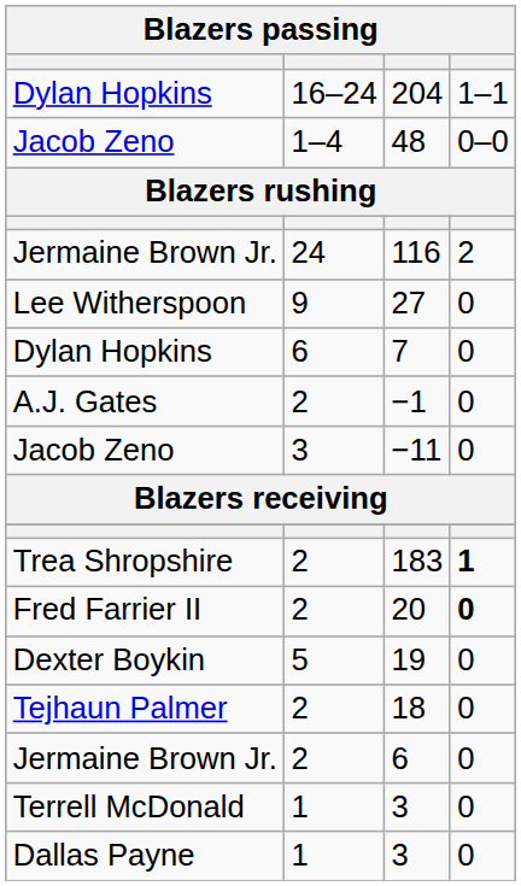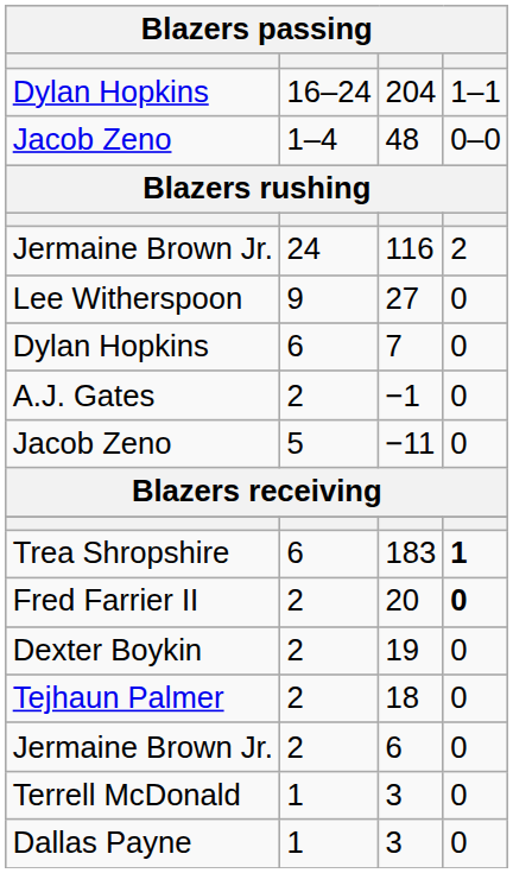−11 | column 2: 3 -> 5
183 | column 2: 2 -> 6
19 | column 2: 5 -> 2
